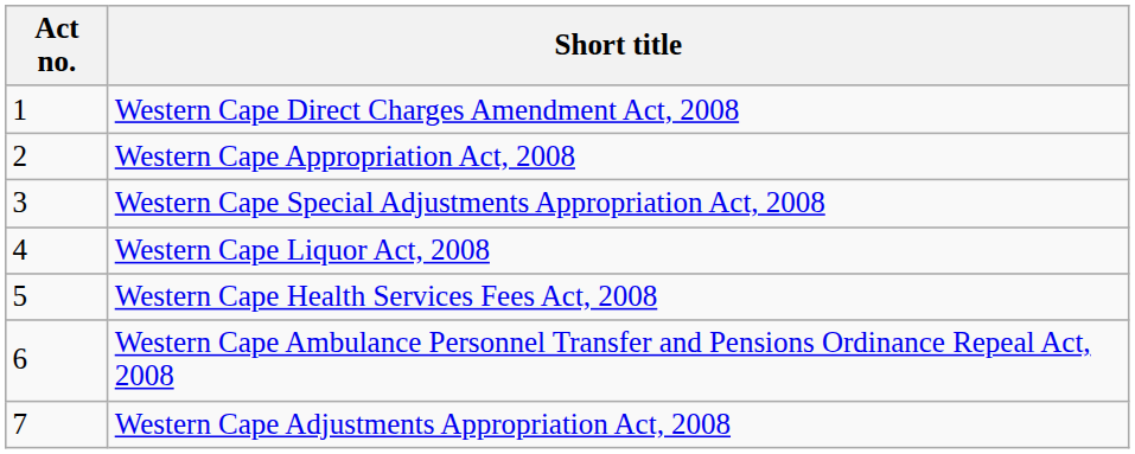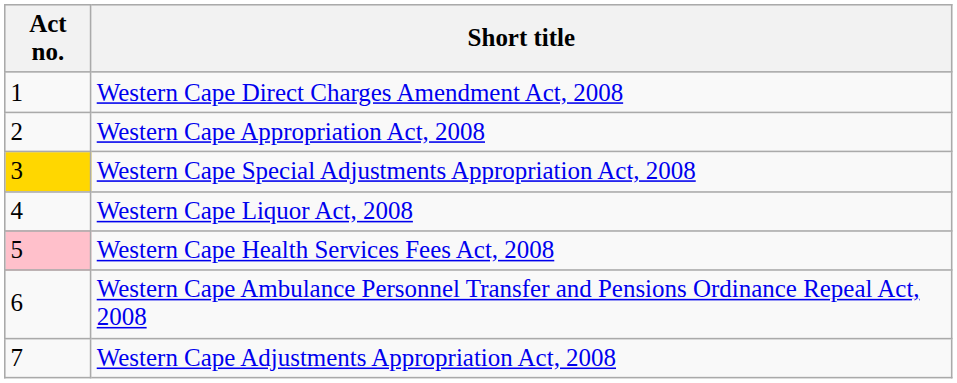Western Cape Special Adjustments Appropriation Act, 2008 | Act no.: no background -> gold background
Western Cape Health Services Fees Act, 2008 | Act no.: no background -> pink background
